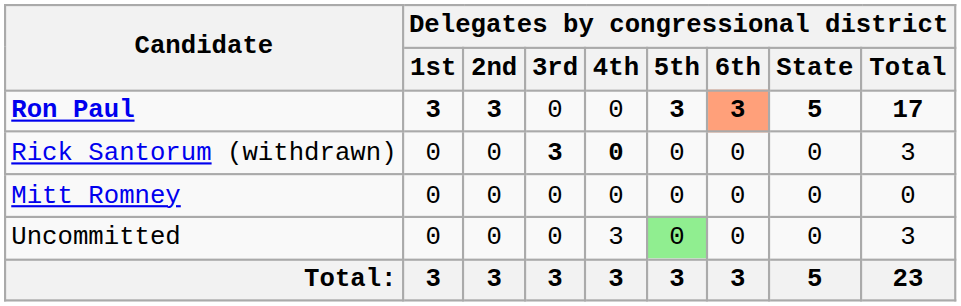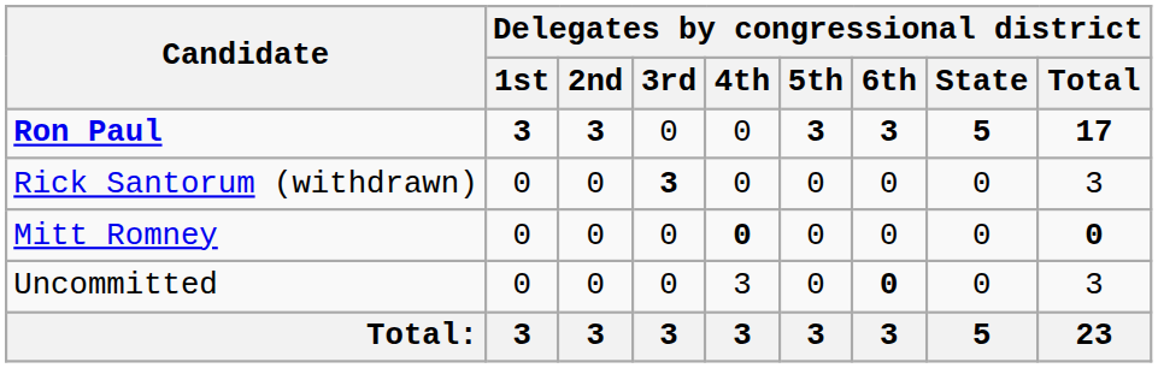Ron Paul | Delegates by congressional district / 6th: lightsalmon background -> no background
Rick Santorum (withdrawn) | Delegates by congressional district / 4th: bold -> normal
Mitt Romney | Delegates by congressional district / 4th: normal -> bold
Mitt Romney | Delegates by congressional district / Total: normal -> bold
Uncommitted | Delegates by congressional district / 5th: lightgreen background -> no background
Uncommitted | Delegates by congressional district / 6th: normal -> bold
